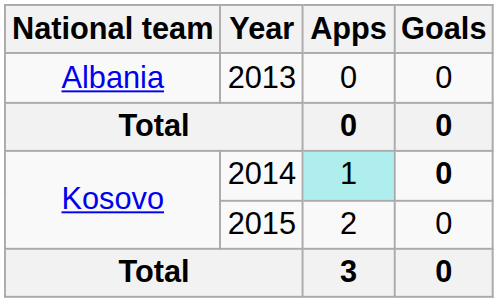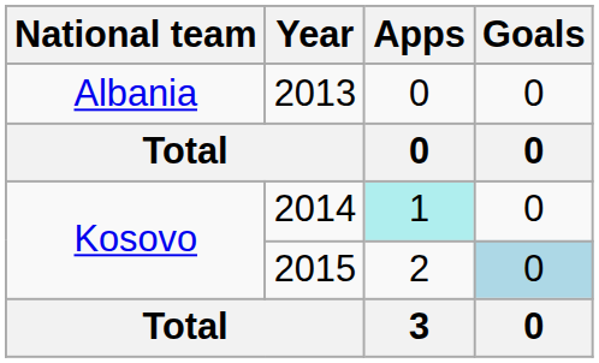2014 | Goals: bold -> normal
2015 | Goals: no background -> lightblue background
